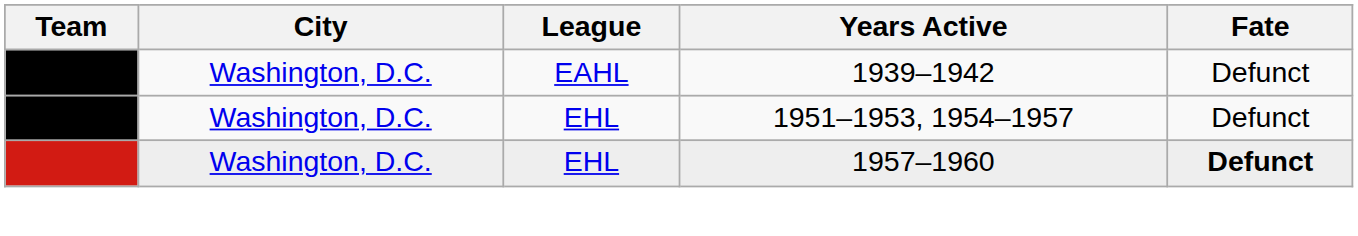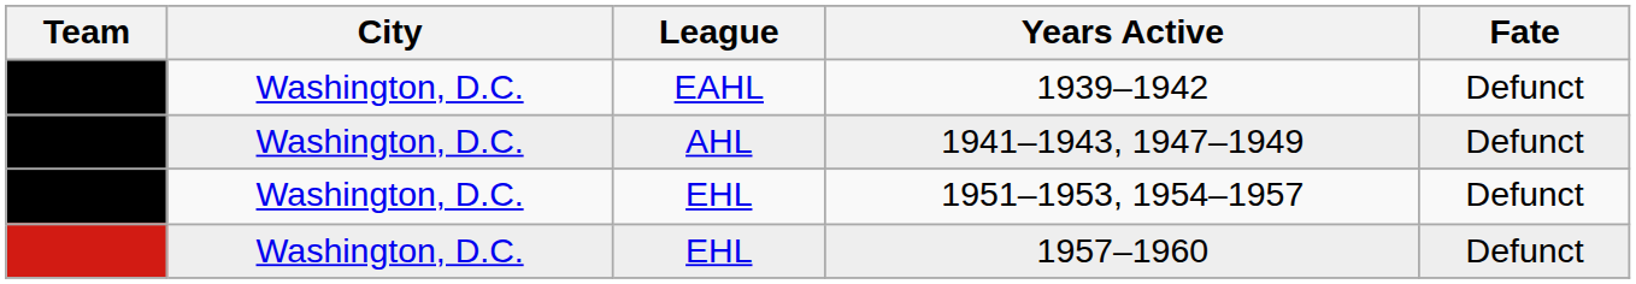+ row: Washington, D.C. | AHL | 1941–1943, 1947–1949 | Defunct
1957–1960 | Fate: bold -> normal
